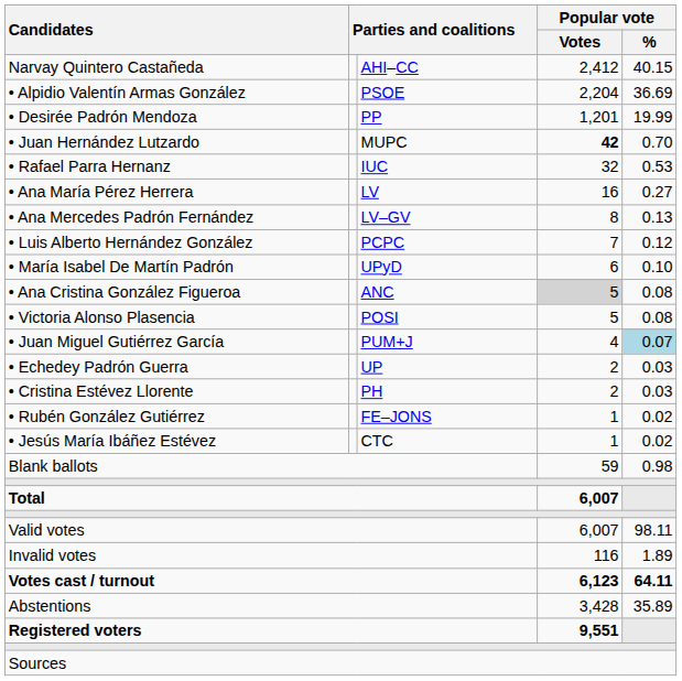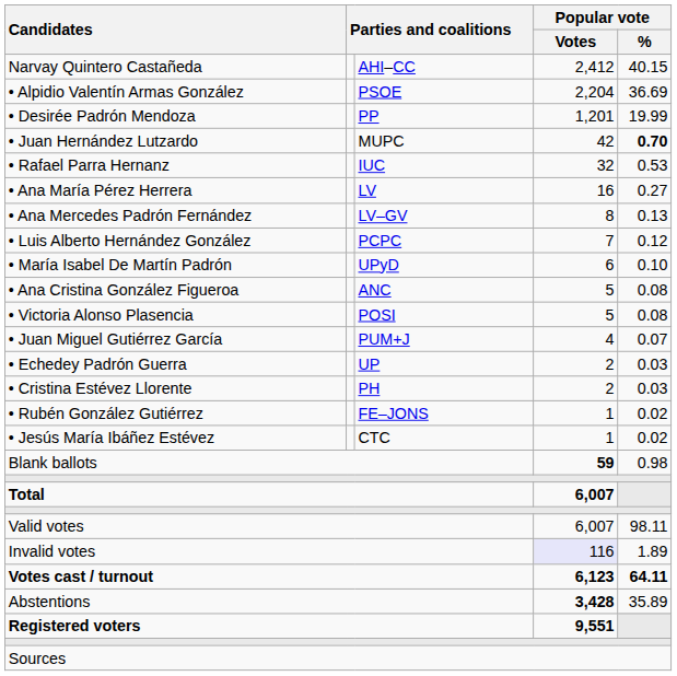• Juan Hernández Lutzardo | Popular vote / Votes: bold -> normal
• Juan Hernández Lutzardo | Popular vote / %: normal -> bold
• Ana Cristina González Figueroa | Popular vote / Votes: lightgrey background -> no background
• Juan Miguel Gutiérrez García | Popular vote / %: lightblue background -> no background
Blank ballots | Popular vote / Votes: normal -> bold
Invalid votes | Popular vote / Votes: no background -> lavender background
Abstentions | Popular vote / Votes: normal -> bold
